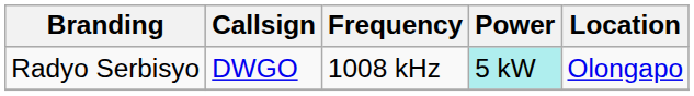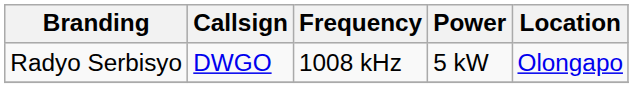Radyo Serbisyo | Power: paleturquoise background -> no background
